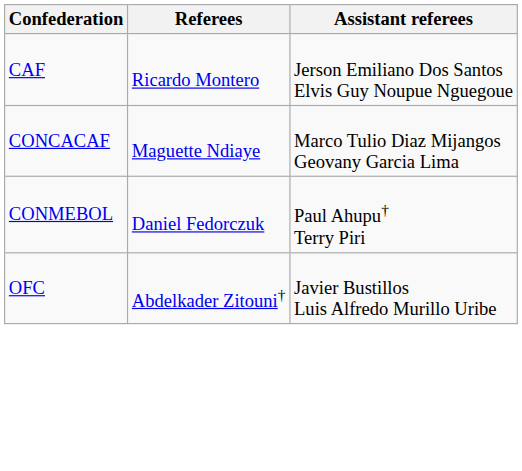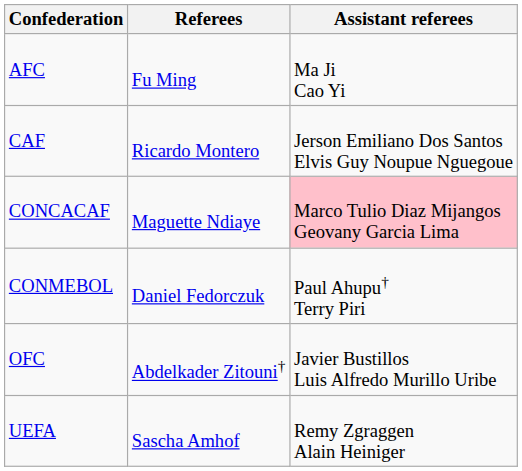+ row: AFC | Fu Ming | Ma Ji Cao Yi
CONCACAF | Assistant referees: no background -> pink background
+ row: UEFA | Sascha Amhof | Remy Zgraggen Alain Heiniger
